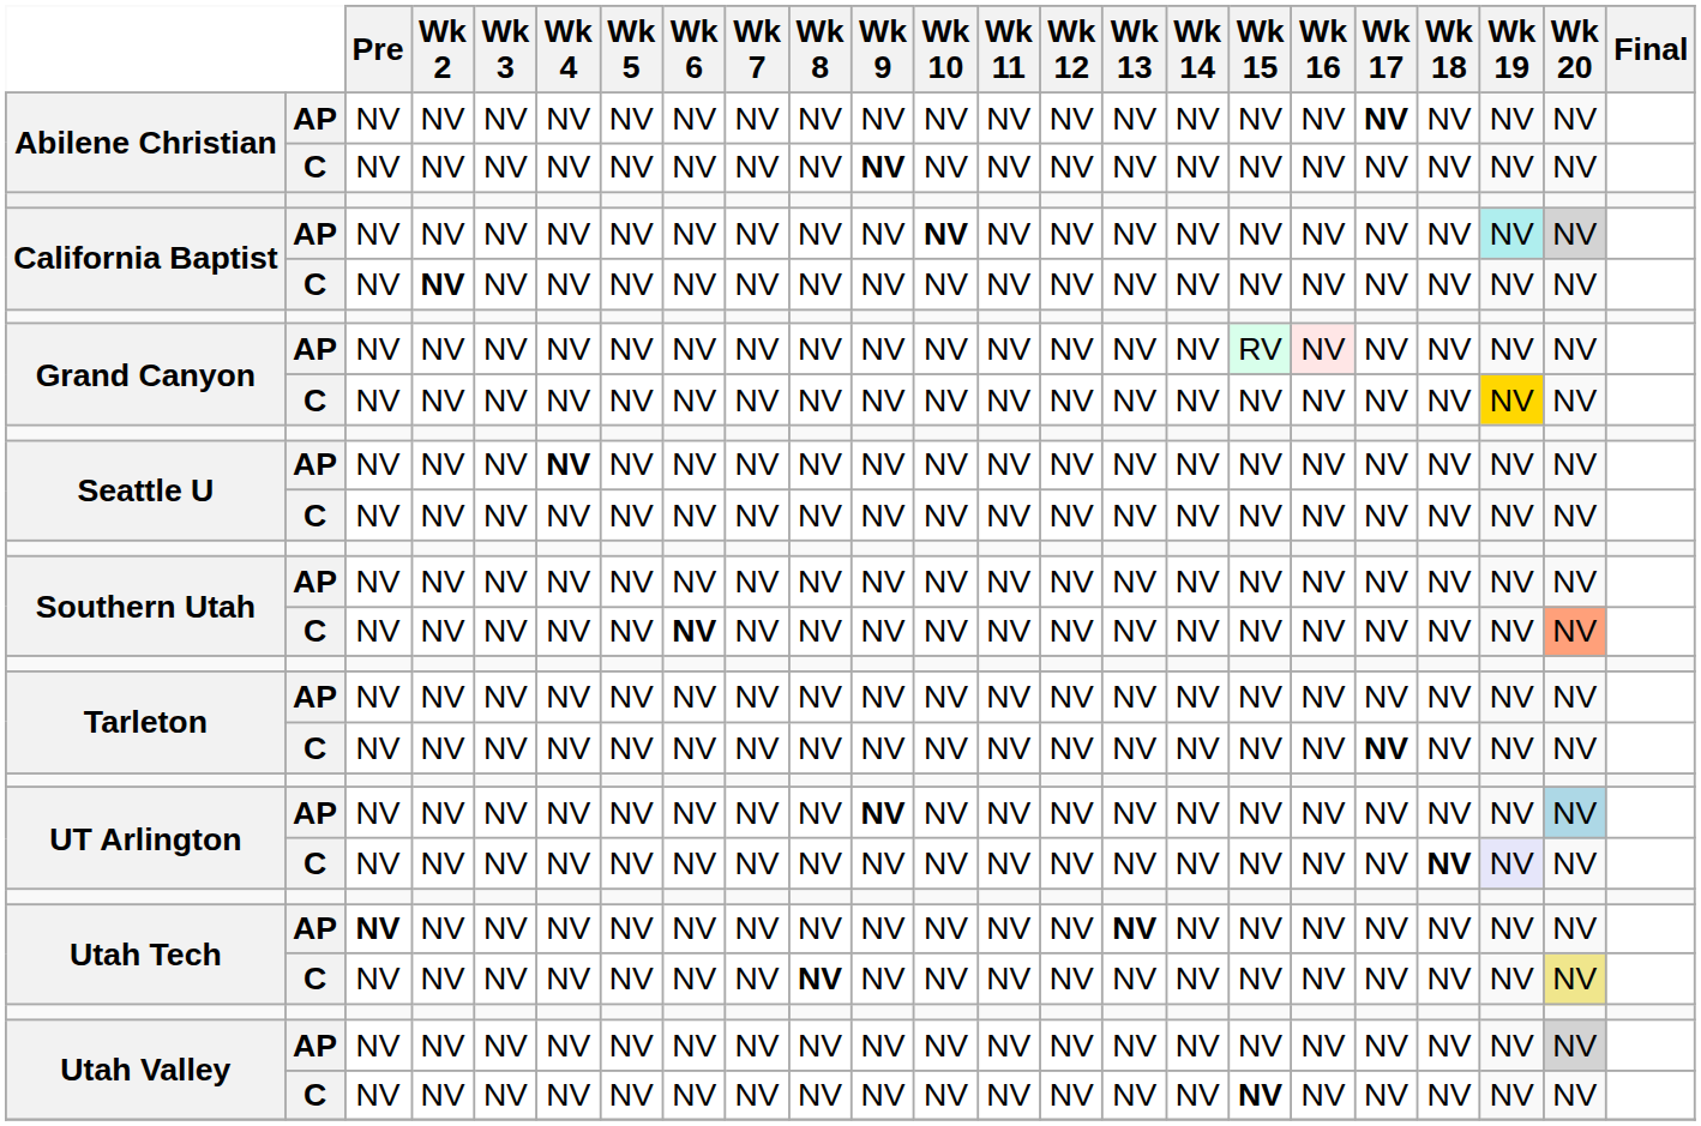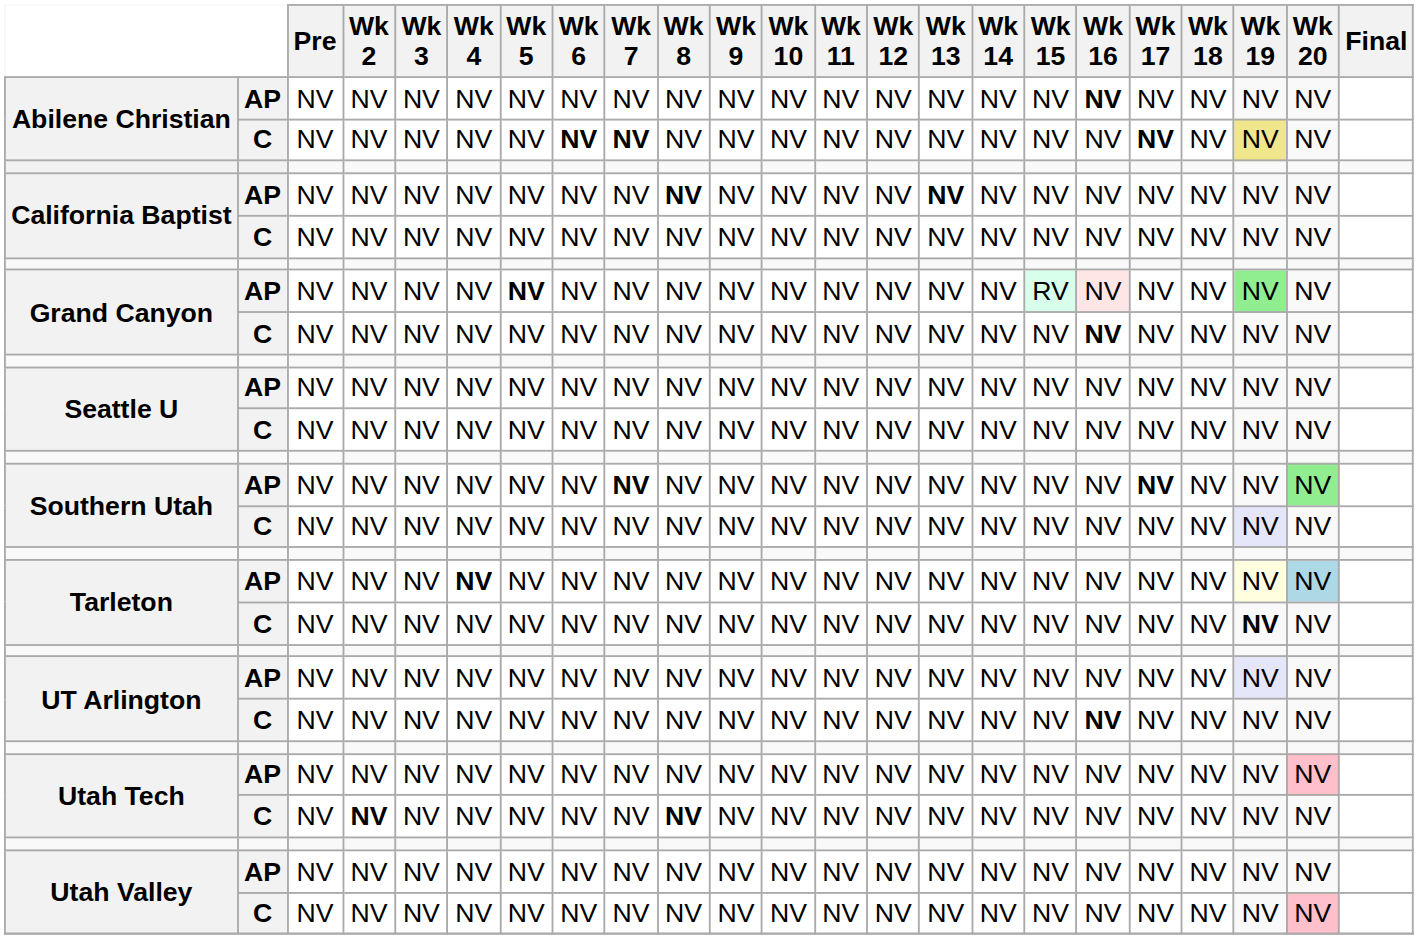Abilene Christian / AP | Wk 16: normal -> bold
Abilene Christian / AP | Wk 17: bold -> normal
Abilene Christian / C | Wk 6: normal -> bold
Abilene Christian / C | Wk 7: normal -> bold
Abilene Christian / C | Wk 9: bold -> normal
Abilene Christian / C | Wk 17: normal -> bold
Abilene Christian / C | Wk 19: no background -> khaki background
California Baptist / AP | Wk 8: normal -> bold
California Baptist / AP | Wk 10: bold -> normal
California Baptist / AP | Wk 13: normal -> bold
California Baptist / AP | Wk 19: paleturquoise background -> no background
California Baptist / AP | Wk 20: lightgrey background -> no background
California Baptist / C | Wk 2: bold -> normal
Grand Canyon / AP | Wk 5: normal -> bold
Grand Canyon / AP | Wk 19: no background -> lightgreen background
Grand Canyon / C | Wk 16: normal -> bold
Grand Canyon / C | Wk 19: gold background -> no background
Seattle U / AP | Wk 4: bold -> normal
Southern Utah / AP | Wk 7: normal -> bold
Southern Utah / AP | Wk 17: normal -> bold
Southern Utah / AP | Wk 20: no background -> lightgreen background
Southern Utah / C | Wk 6: bold -> normal
Southern Utah / C | Wk 19: no background -> lavender background
Southern Utah / C | Wk 20: lightsalmon background -> no background
Tarleton / AP | Wk 4: normal -> bold
Tarleton / AP | Wk 19: no background -> lightyellow background
Tarleton / AP | Wk 20: no background -> lightblue background
Tarleton / C | Wk 17: bold -> normal
Tarleton / C | Wk 19: normal -> bold
UT Arlington / AP | Wk 9: bold -> normal
UT Arlington / AP | Wk 19: no background -> lavender background
UT Arlington / AP | Wk 20: lightblue background -> no background
UT Arlington / C | Wk 16: normal -> bold
UT Arlington / C | Wk 18: bold -> normal
UT Arlington / C | Wk 19: lavender background -> no background
Utah Tech / AP | Pre: bold -> normal
Utah Tech / AP | Wk 13: bold -> normal
Utah Tech / AP | Wk 20: no background -> pink background
Utah Tech / C | Wk 2: normal -> bold
Utah Tech / C | Wk 20: khaki background -> no background
Utah Valley / AP | Wk 20: lightgrey background -> no background
Utah Valley / C | Wk 15: bold -> normal
Utah Valley / C | Wk 20: no background -> pink background
